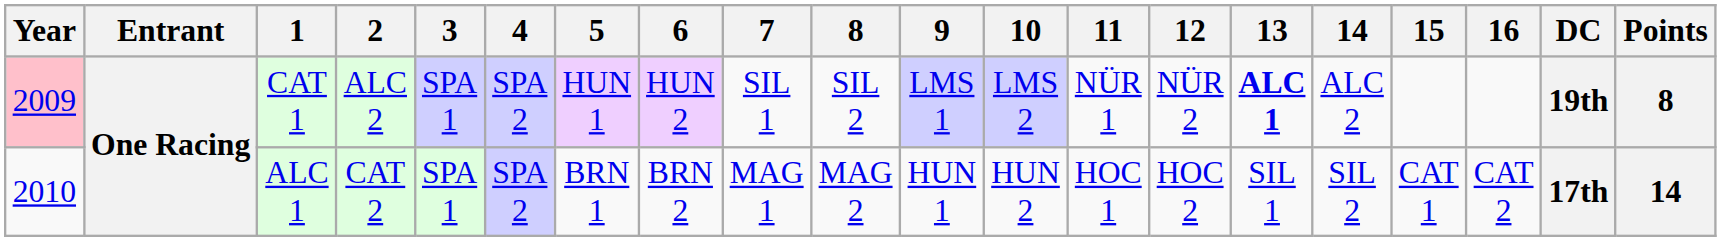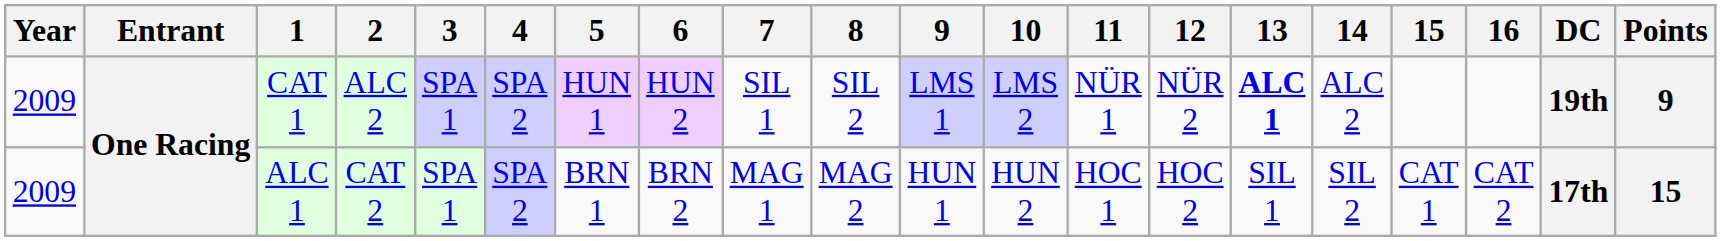row 2 | Year: pink background -> no background
row 2 | Points: 8 -> 9
row 3 | Year: 2010 -> 2009
row 3 | Points: 14 -> 15
